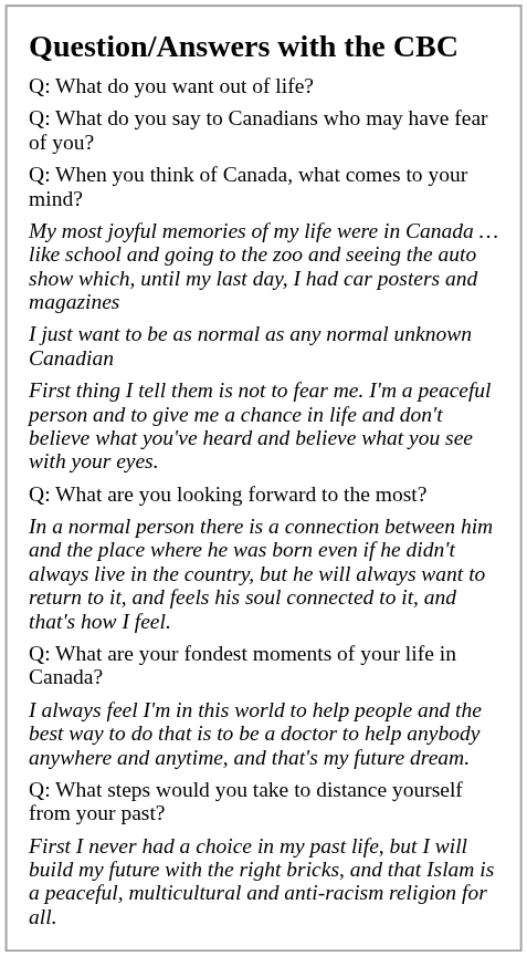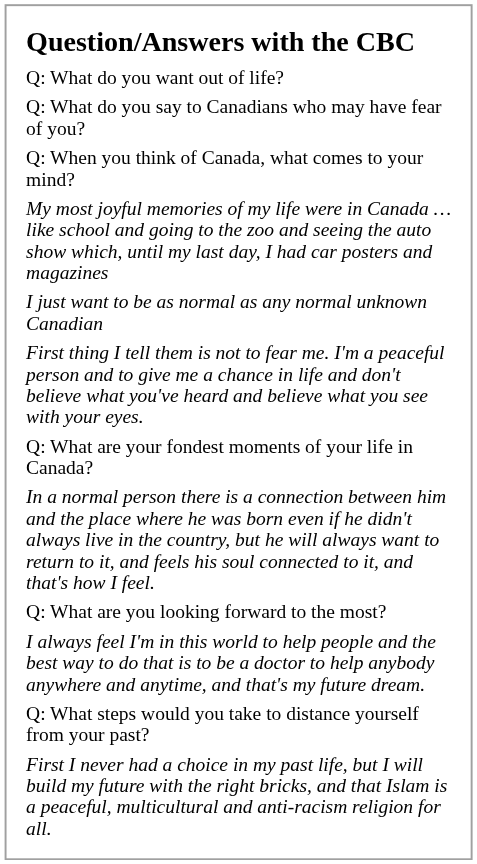row 8 | column 1: Q: What are you looking forward to the most? -> Q: What are your fondest moments of your life in Canada?
row 10 | column 1: Q: What are your fondest moments of your life in Canada? -> Q: What are you looking forward to the most?
